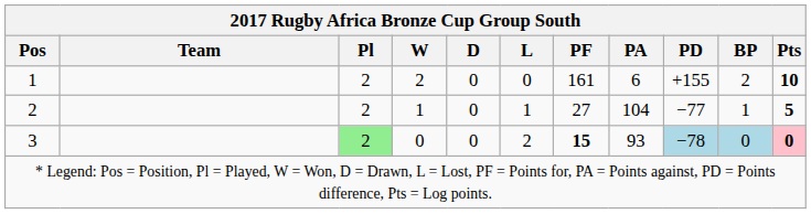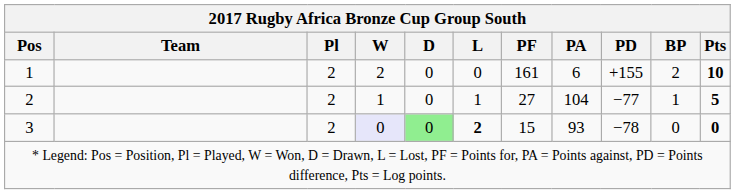3 | Pl: lightgreen background -> no background
3 | W: no background -> lavender background
3 | D: no background -> lightgreen background
3 | L: normal -> bold
3 | PF: bold -> normal
3 | PD: lightblue background -> no background
3 | BP: lightblue background -> no background
3 | Pts: pink background -> no background
